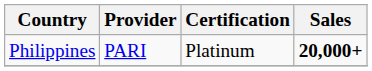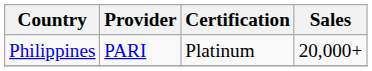Philippines | Sales: bold -> normal
